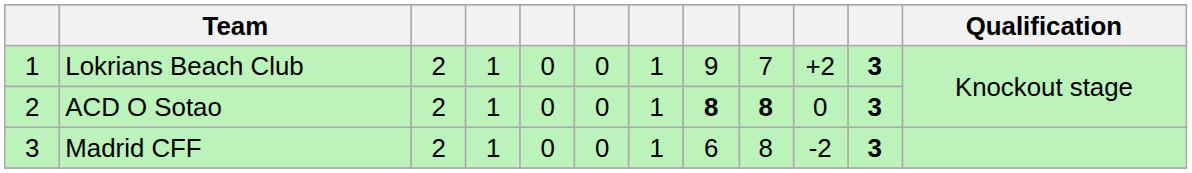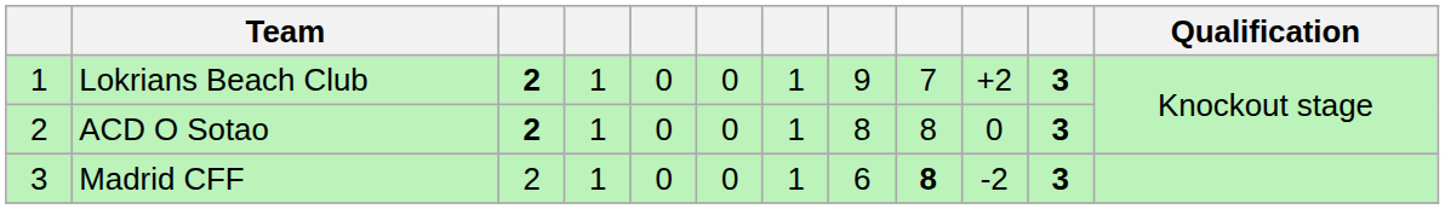Lokrians Beach Club | column 3: normal -> bold
ACD O Sotao | column 3: normal -> bold
ACD O Sotao | column 8: bold -> normal
ACD O Sotao | column 9: bold -> normal
Madrid CFF | column 9: normal -> bold
